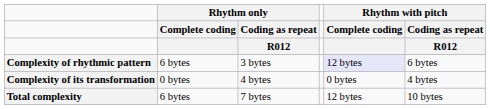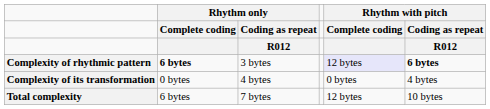3 bytes | column 2: normal -> bold
3 bytes | column 6: normal -> bold
